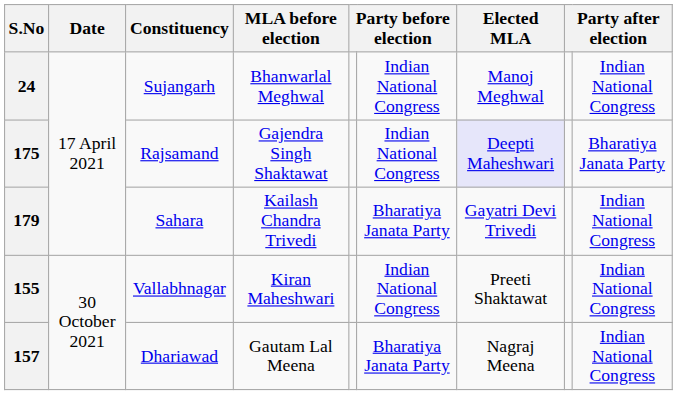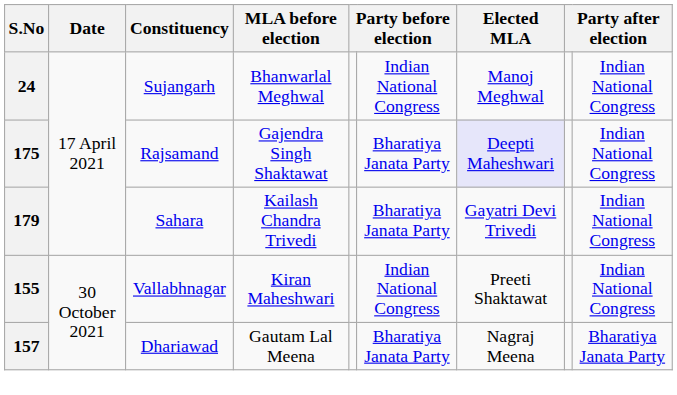175 | column 6: Indian National Congress -> Bharatiya Janata Party
175 | column 9: Bharatiya Janata Party -> Indian National Congress
157 | column 9: Indian National Congress -> Bharatiya Janata Party
